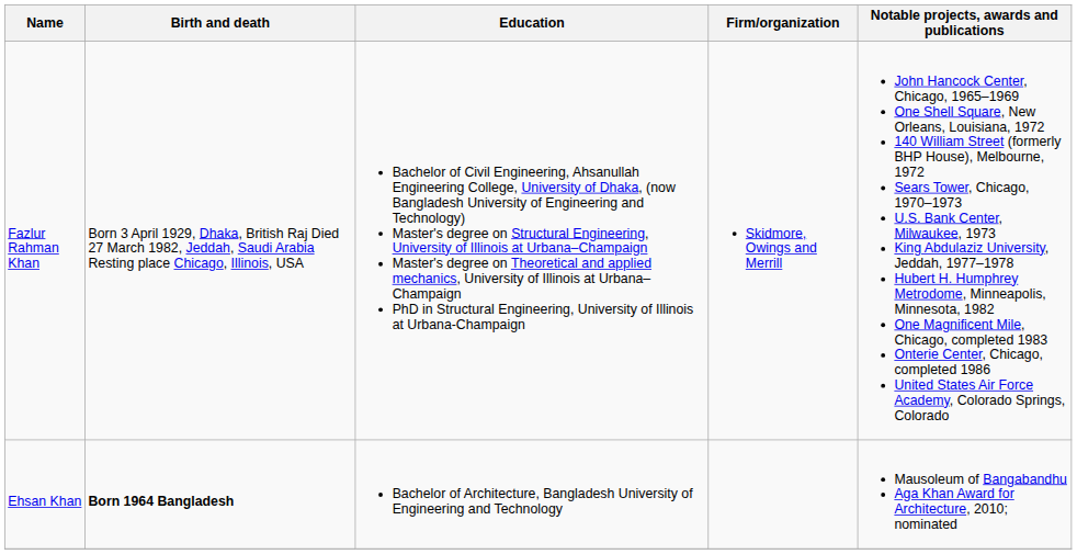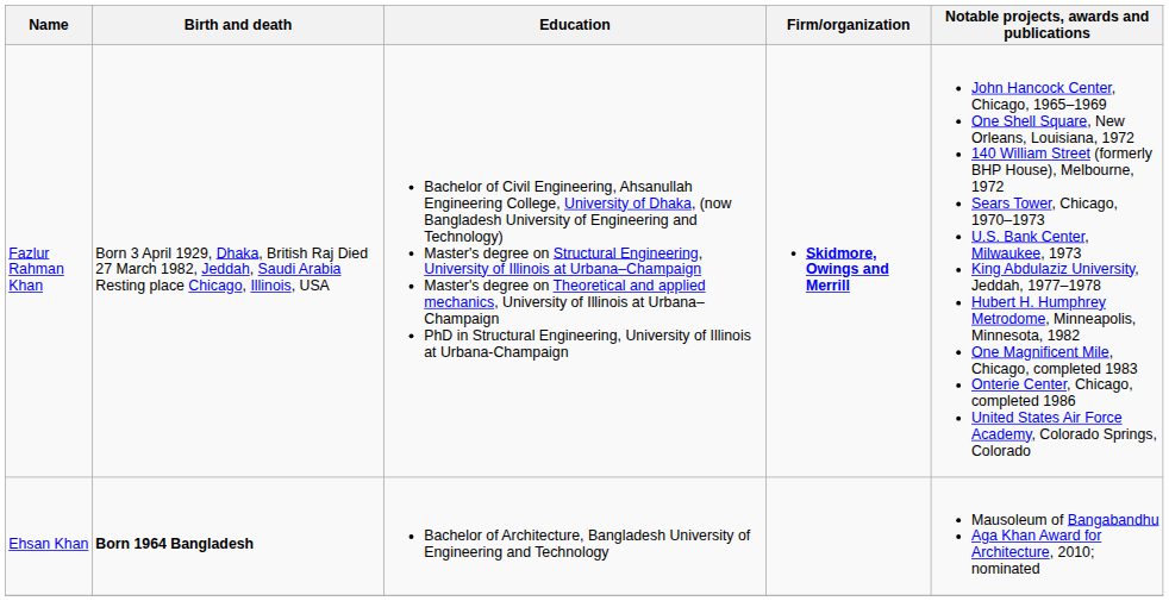Fazlur Rahman Khan | Firm/organization: normal -> bold
